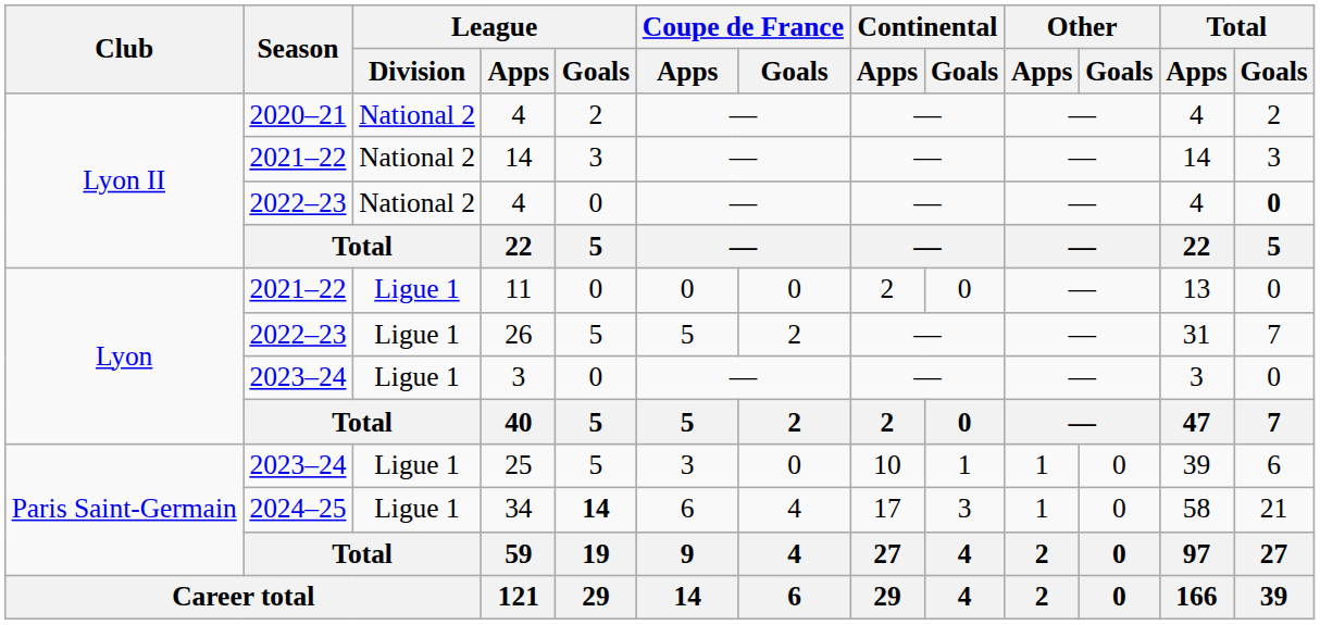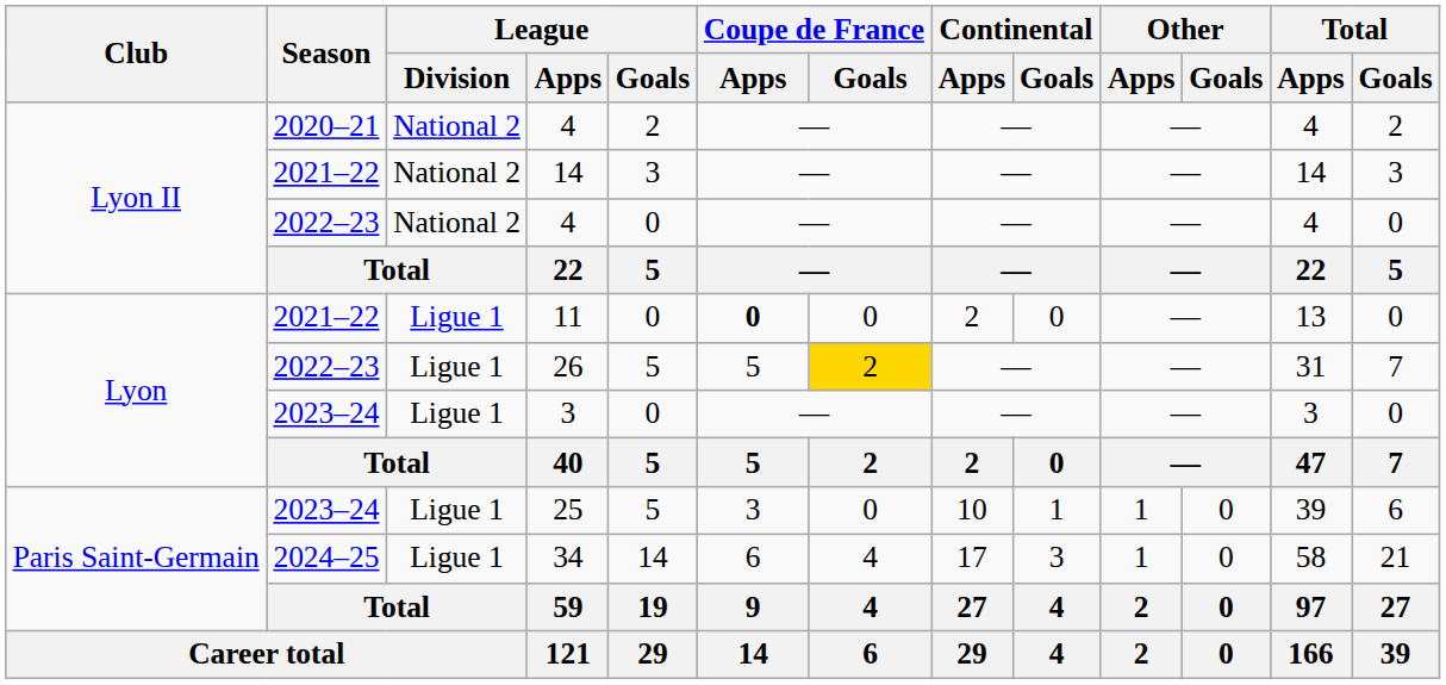2022–23 / 4 | Total / Goals: bold -> normal
11 | Coupe de France / Apps: normal -> bold
26 | Coupe de France / Goals: no background -> gold background
34 | League / Goals: bold -> normal
